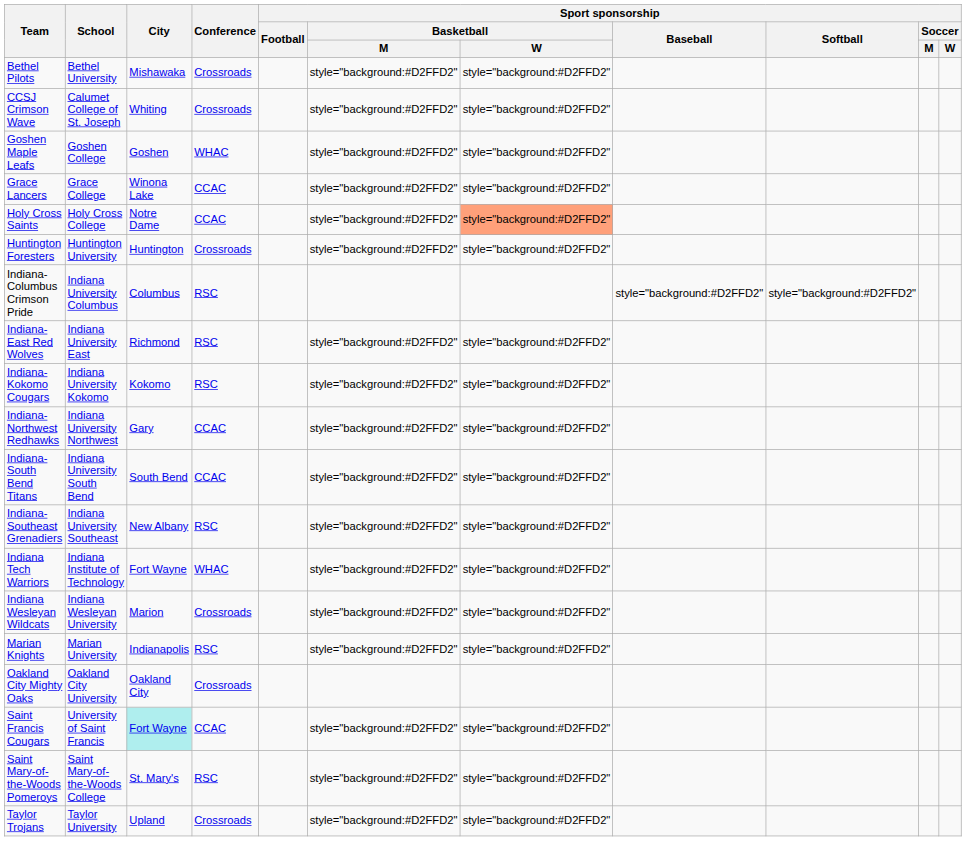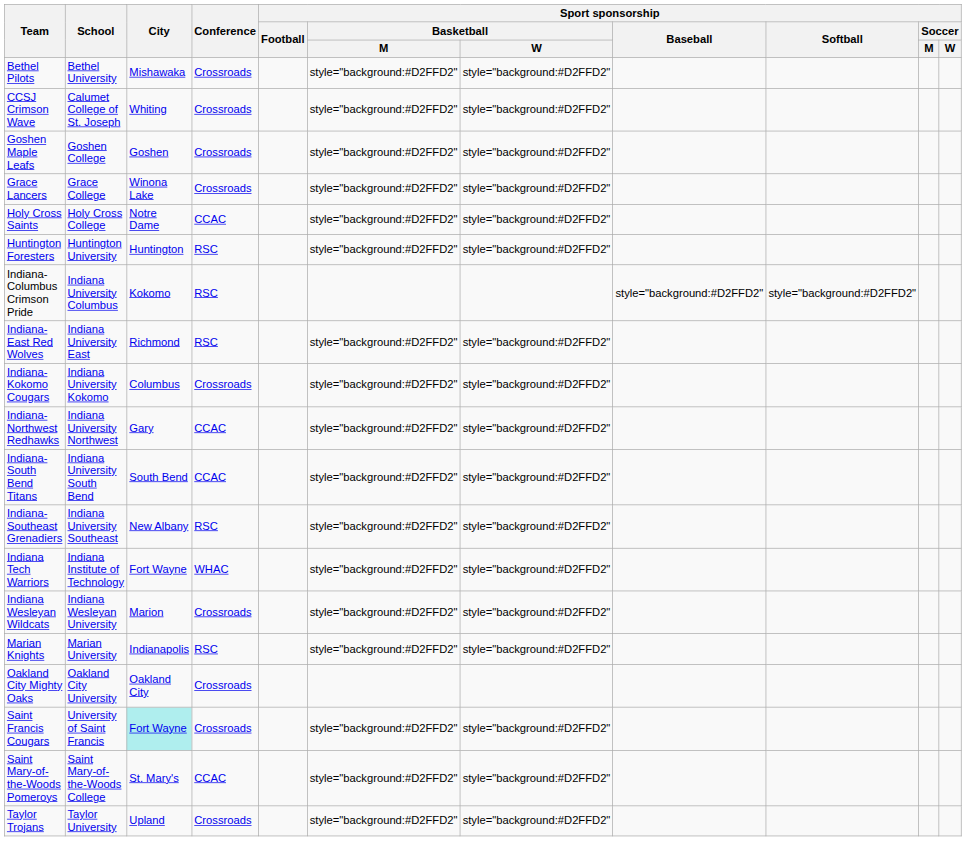Goshen Maple Leafs | Conference: WHAC -> Crossroads
Grace Lancers | Conference: CCAC -> Crossroads
Holy Cross Saints | Sport sponsorship / Basketball / W: lightsalmon background -> no background
Huntington Foresters | Conference: Crossroads -> RSC
Indiana-Columbus Crimson Pride | City: Columbus -> Kokomo
Indiana-Kokomo Cougars | City: Kokomo -> Columbus
Indiana-Kokomo Cougars | Conference: RSC -> Crossroads
Saint Francis Cougars | Conference: CCAC -> Crossroads
Saint Mary-of-the-Woods Pomeroys | Conference: RSC -> CCAC
